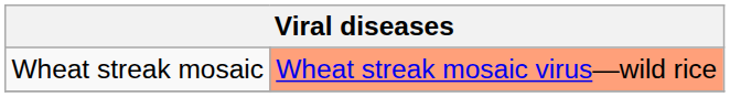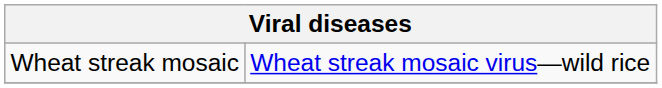Wheat streak mosaic | column 2: lightsalmon background -> no background
